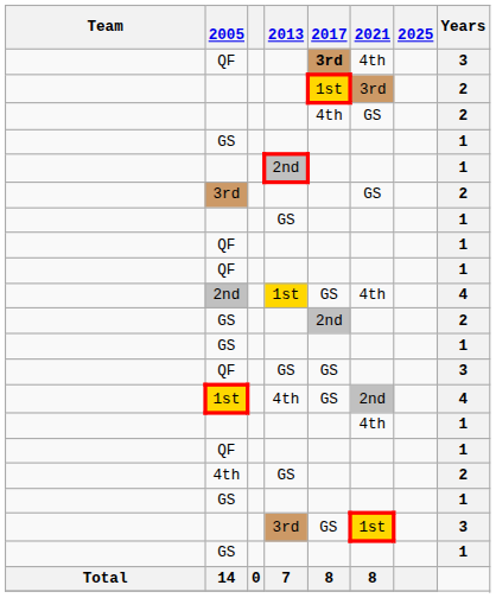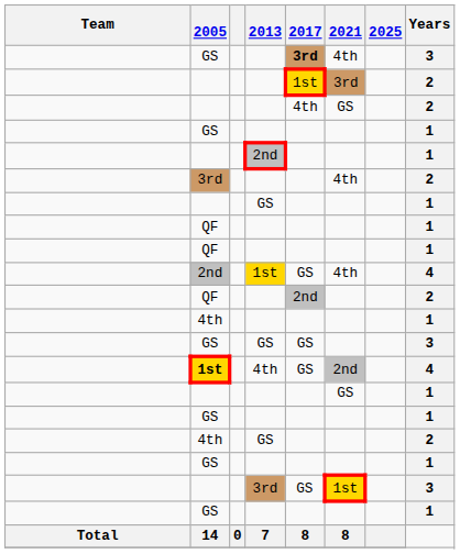row 2 | 2005: QF -> GS
row 7 | 2021: GS -> 4th
row 12 | 2005: GS -> QF
row 13 | 2005: GS -> 4th
row 14 | 2005: QF -> GS
row 15 | 2005: normal -> bold
row 16 | 2021: 4th -> GS
row 17 | 2005: QF -> GS
